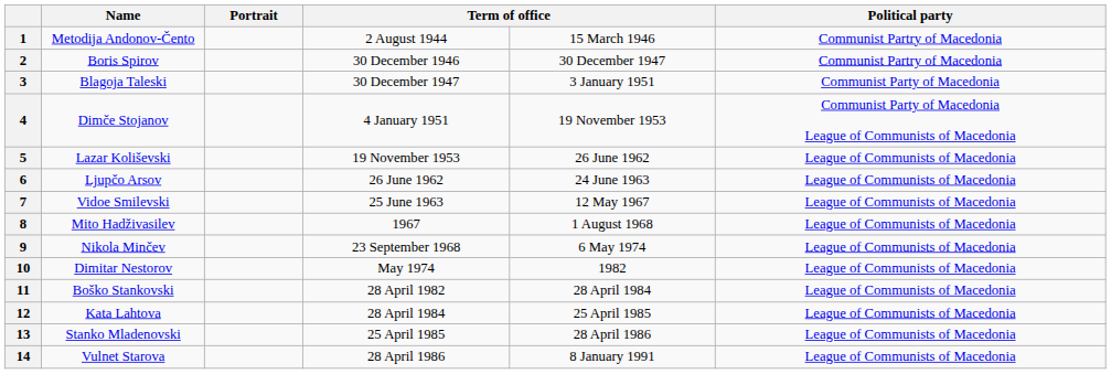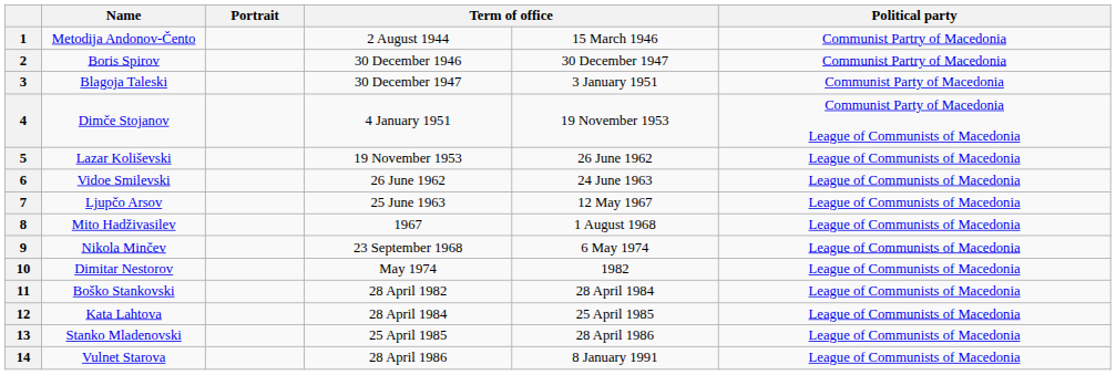6 | Name: Ljupčo Arsov -> Vidoe Smilevski
7 | Name: Vidoe Smilevski -> Ljupčo Arsov
